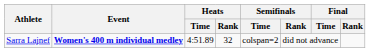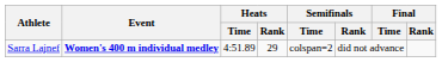Sarra Lajnef | Heats / Rank: 32 -> 29
